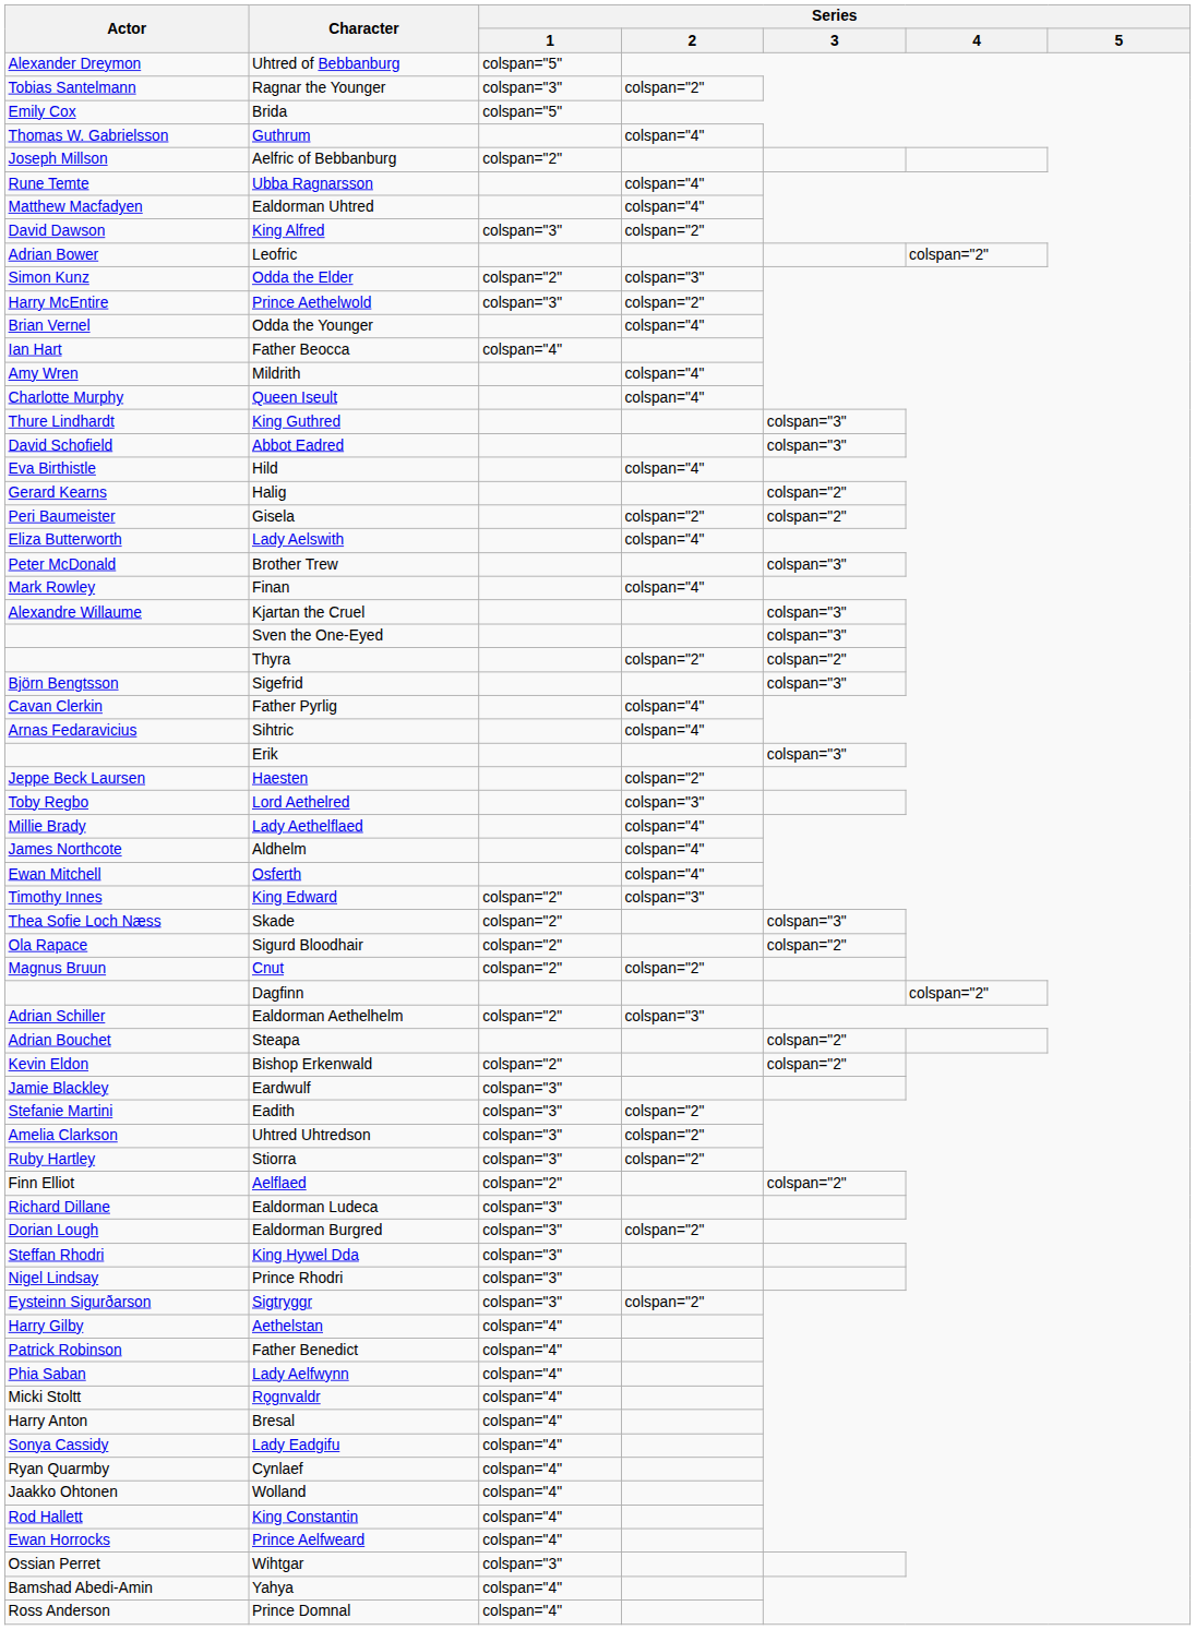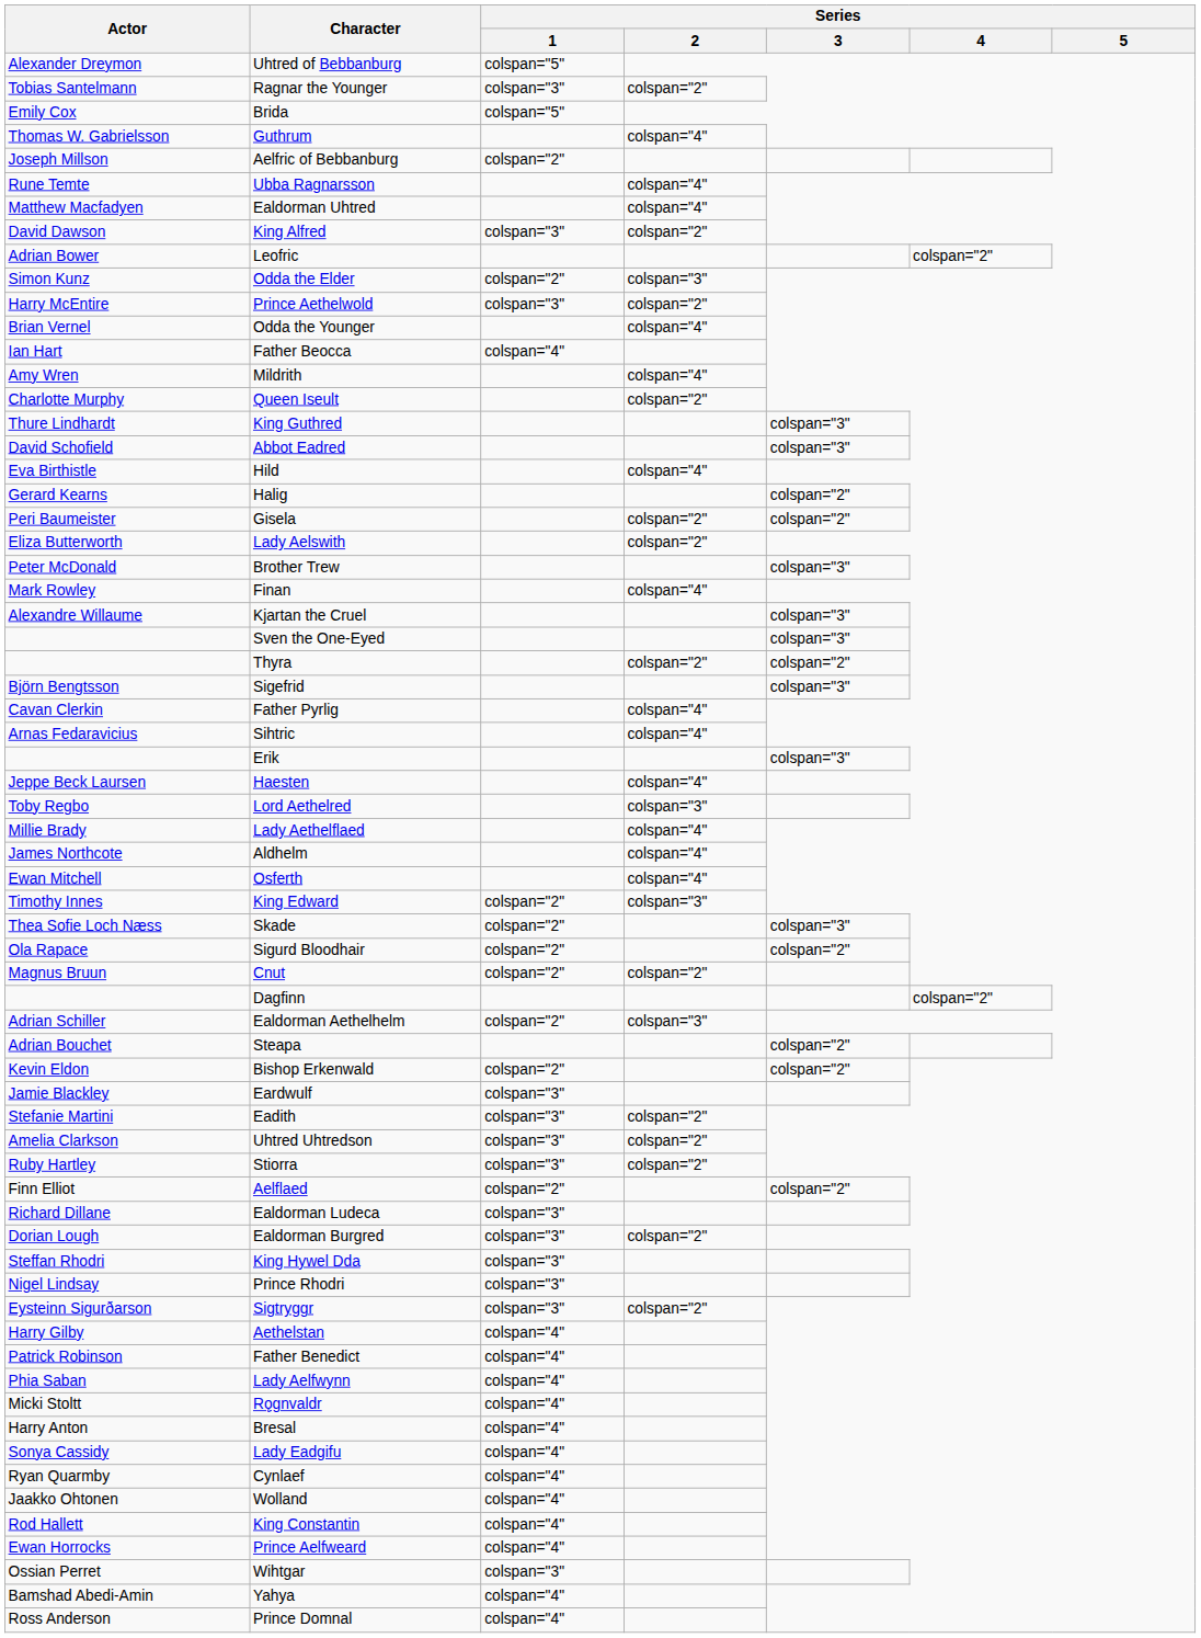Queen Iseult | Series / 2: colspan="4" -> colspan="2"
Lady Aelswith | Series / 2: colspan="4" -> colspan="2"
Haesten | Series / 2: colspan="2" -> colspan="4"
